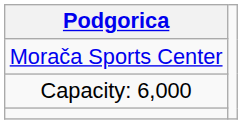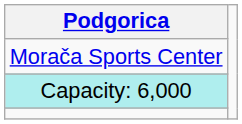Capacity: 6,000 | Podgorica: no background -> paleturquoise background
